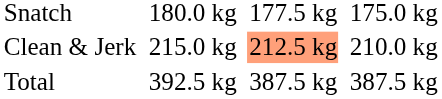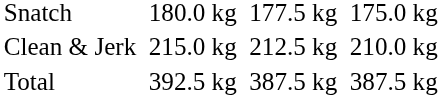Clean & Jerk | column 3: lightsalmon background -> no background
